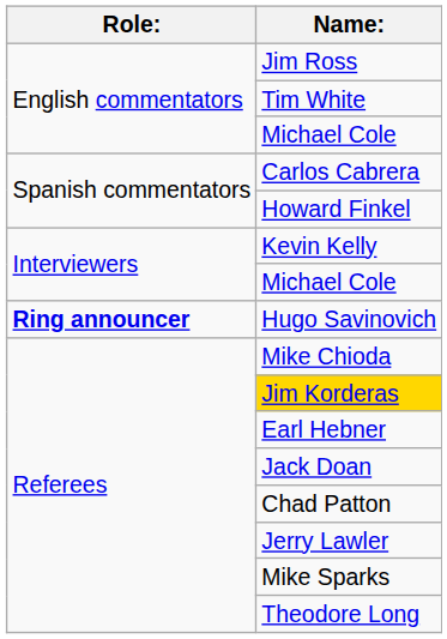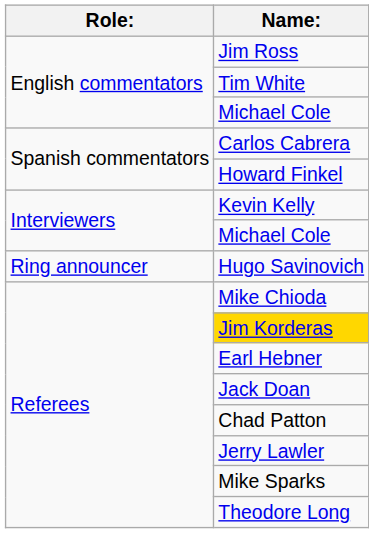row 9 | Role:: bold -> normal
